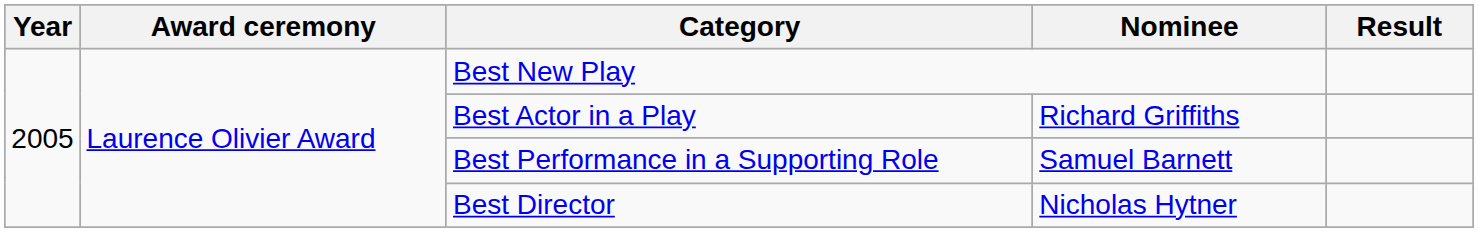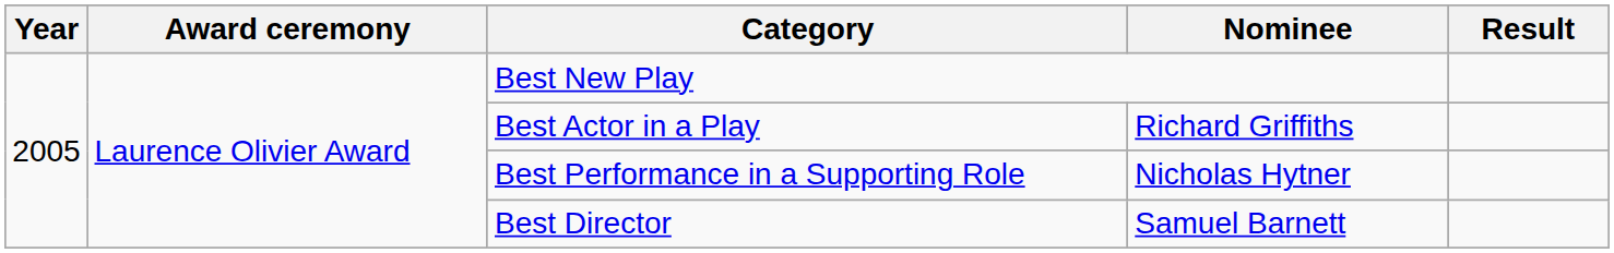Best Performance in a Supporting Role | Nominee: Samuel Barnett -> Nicholas Hytner
Best Director | Nominee: Nicholas Hytner -> Samuel Barnett
